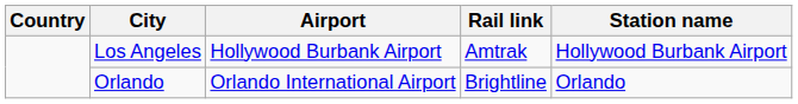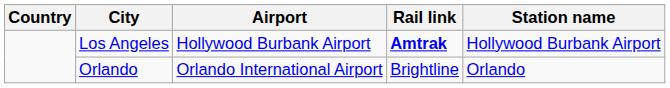Los Angeles | Rail link: normal -> bold
